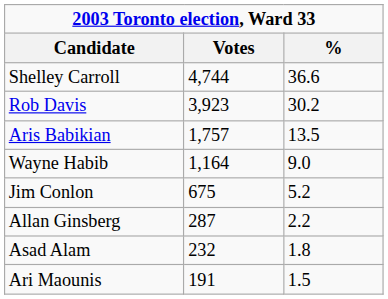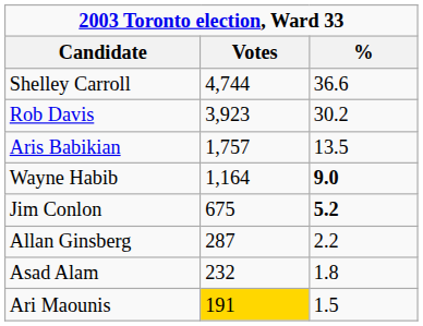Wayne Habib | %: normal -> bold
Jim Conlon | %: normal -> bold
Ari Maounis | Votes: no background -> gold background
